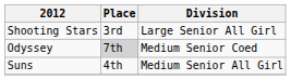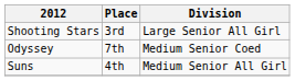Odyssey | Place: lightgrey background -> no background
